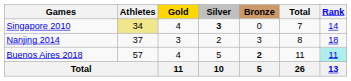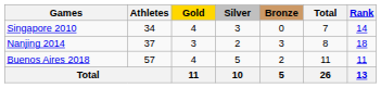Singapore 2010 | Athletes: khaki background -> no background
Singapore 2010 | Silver: bold -> normal
Buenos Aires 2018 | Bronze: bold -> normal
Buenos Aires 2018 | Rank: paleturquoise background -> no background
